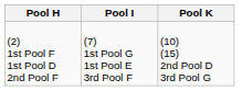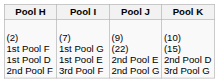+ column: Pool J | (9) (22) 2nd Pool E 2nd Pool G
